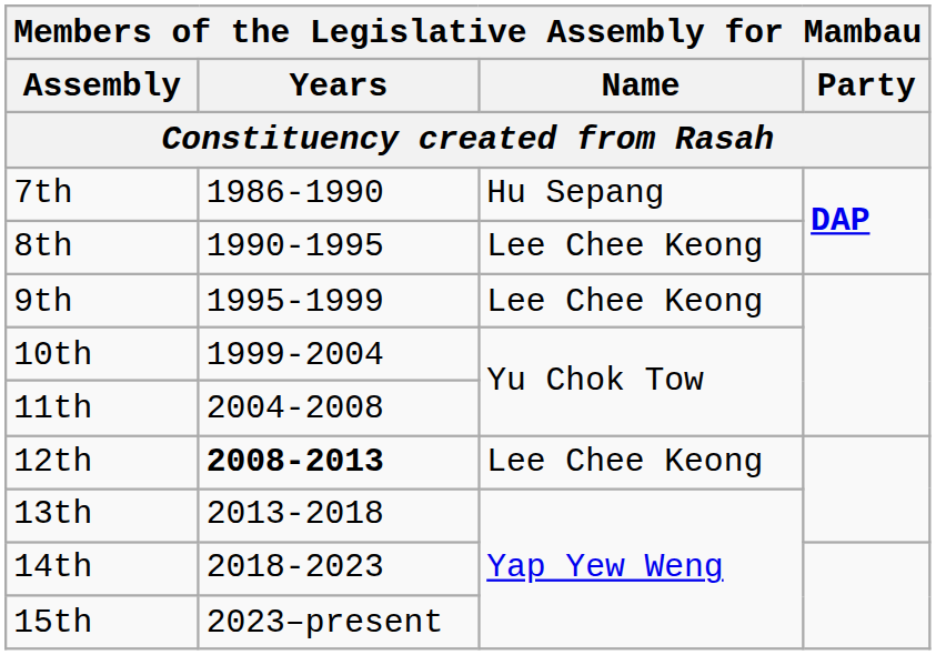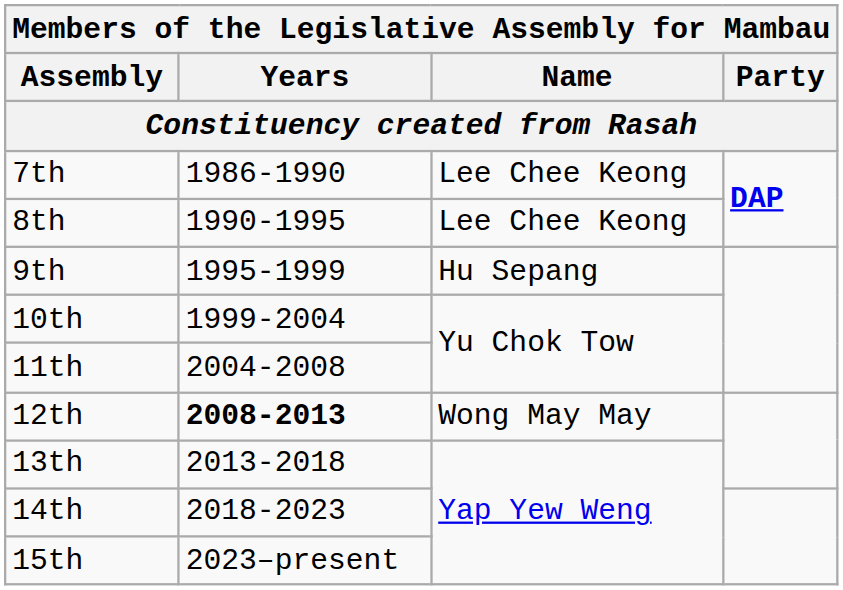7th | Name: Hu Sepang -> Lee Chee Keong
9th | Name: Lee Chee Keong -> Hu Sepang
12th | Name: Lee Chee Keong -> Wong May May
